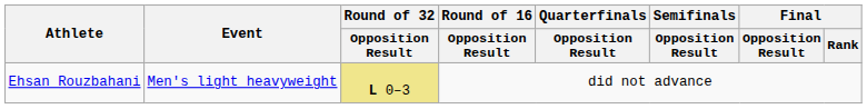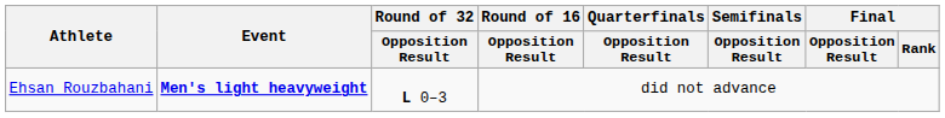Ehsan Rouzbahani | Event: normal -> bold
Ehsan Rouzbahani | Round of 32 / Opposition Result: khaki background -> no background
